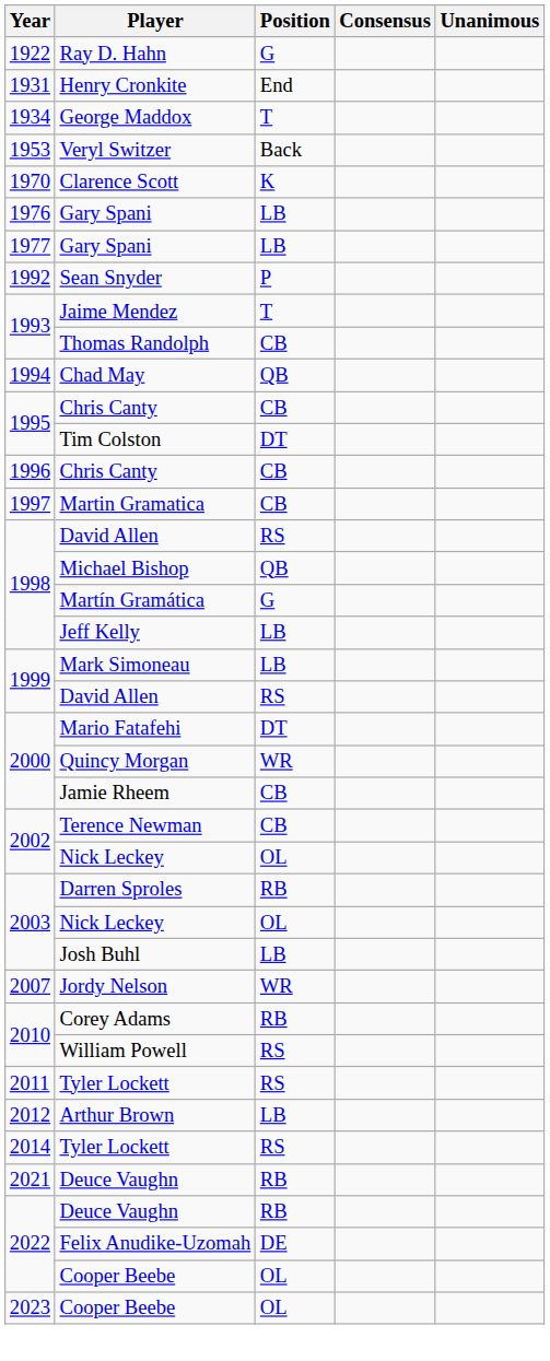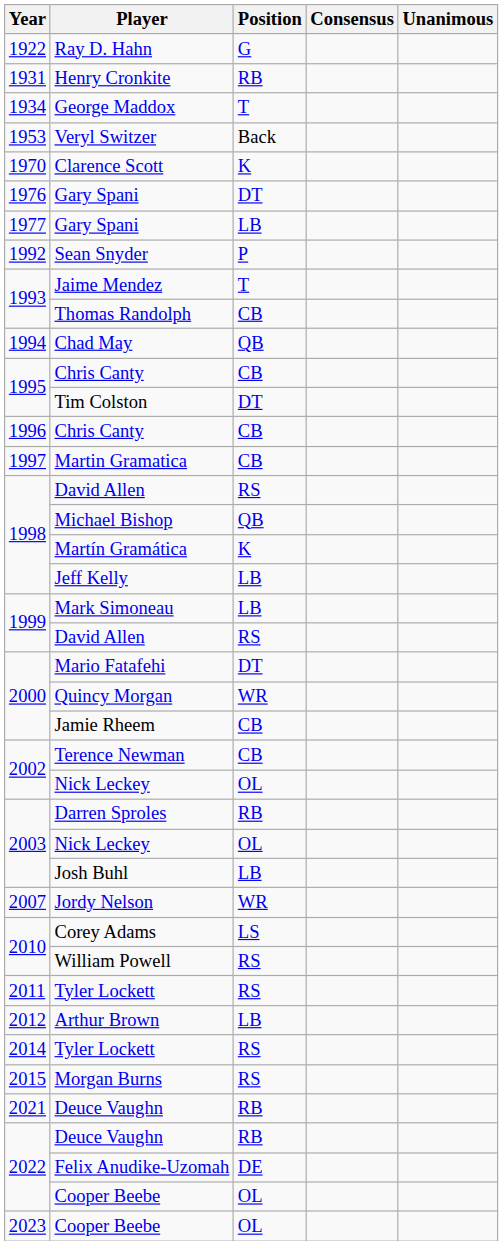Henry Cronkite | Position: End -> RB
1976 / Gary Spani | Position: LB -> DT
Martín Gramática | Position: G -> K
Corey Adams | Position: RB -> LS
+ row: 2015 | Morgan Burns | RS
